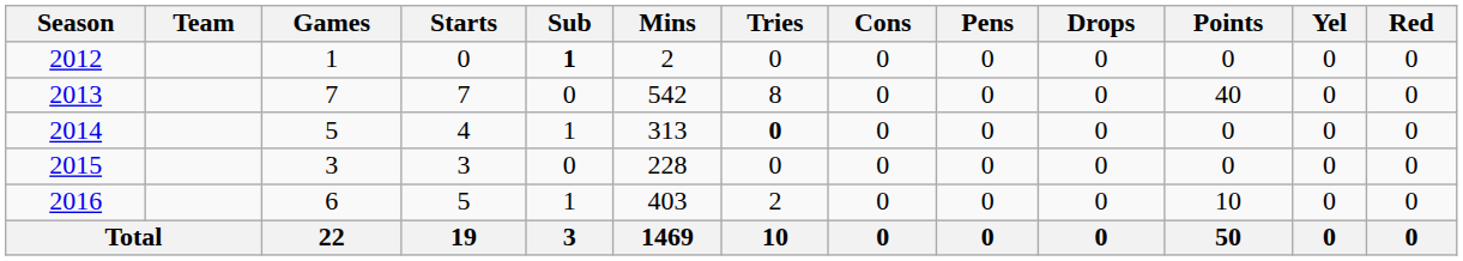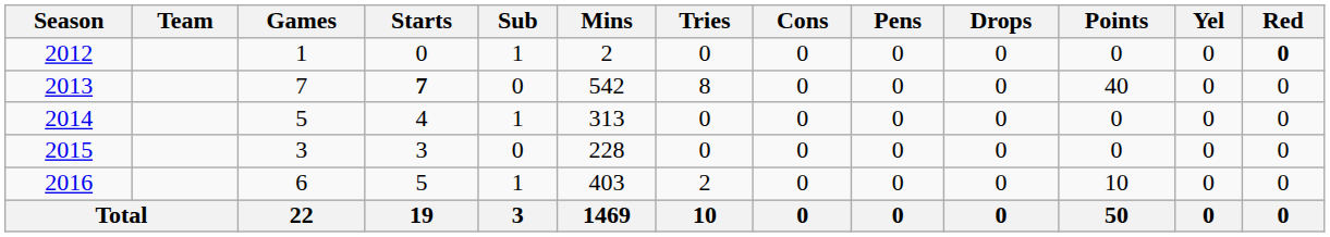2012 | Sub: bold -> normal
2012 | Red: normal -> bold
2013 | Starts: normal -> bold
2014 | Tries: bold -> normal
